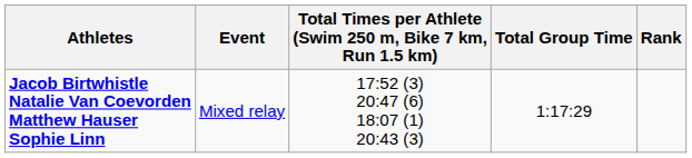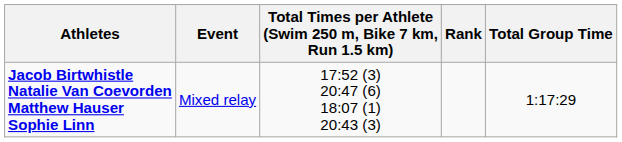columns swapped: Total Group Time <-> Rank
